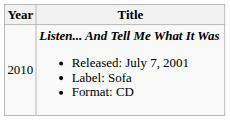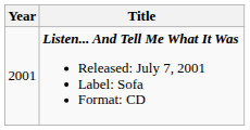row 2 | Year: 2010 -> 2001
